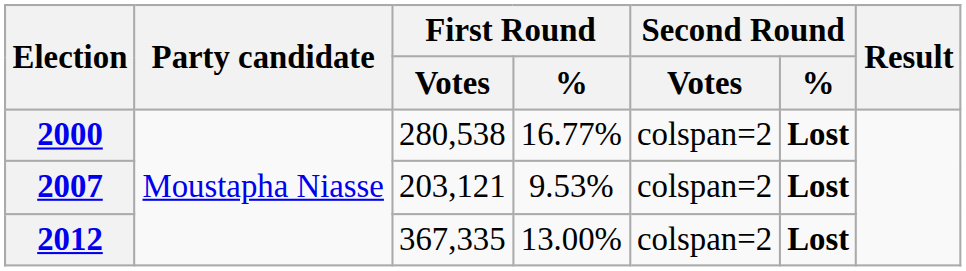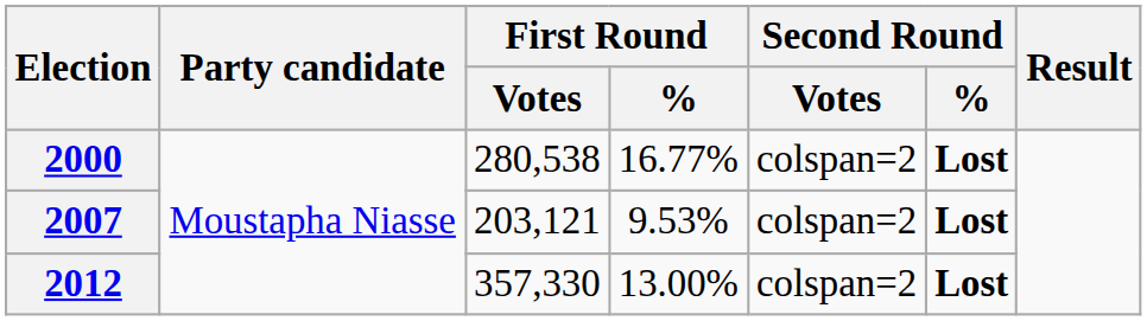2012 | First Round / Votes: 367,335 -> 357,330
